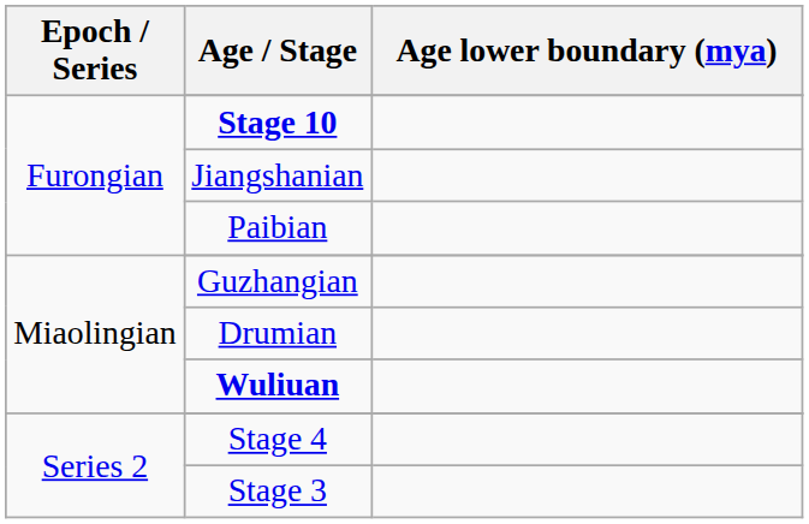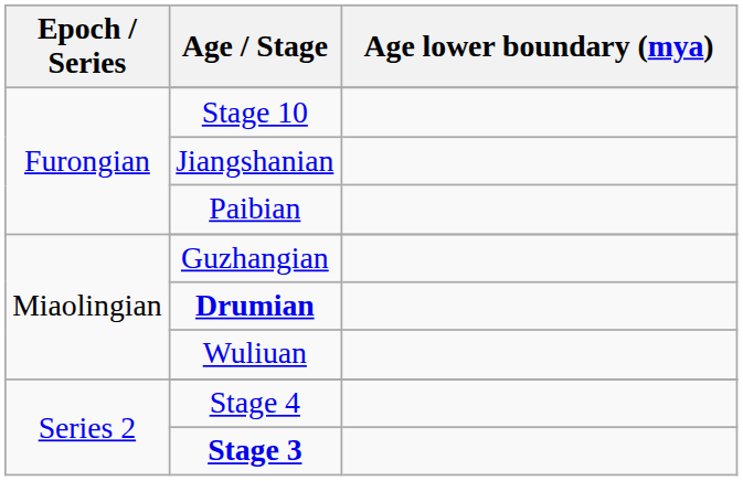Stage 10 | Age / Stage: bold -> normal
Drumian | Age / Stage: normal -> bold
Wuliuan | Age / Stage: bold -> normal
Stage 3 | Age / Stage: normal -> bold
